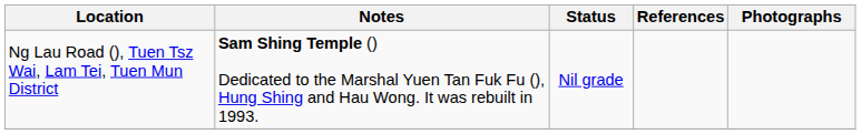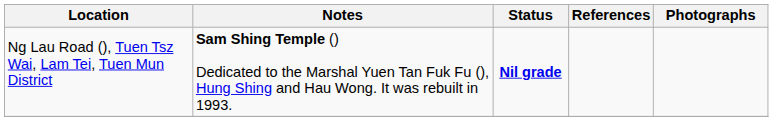Ng Lau Road (), Tuen Tsz Wai, Lam Tei, Tuen Mun District | Status: normal -> bold
